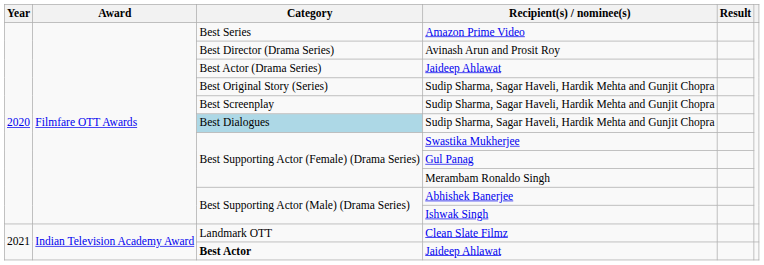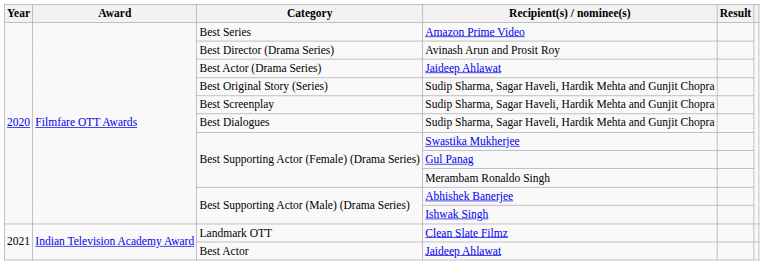Best Dialogues | Category: lightblue background -> no background
Best Actor | Category: bold -> normal
